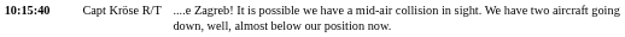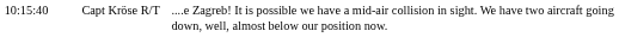Capt Kröse R/T | column 1: bold -> normal
